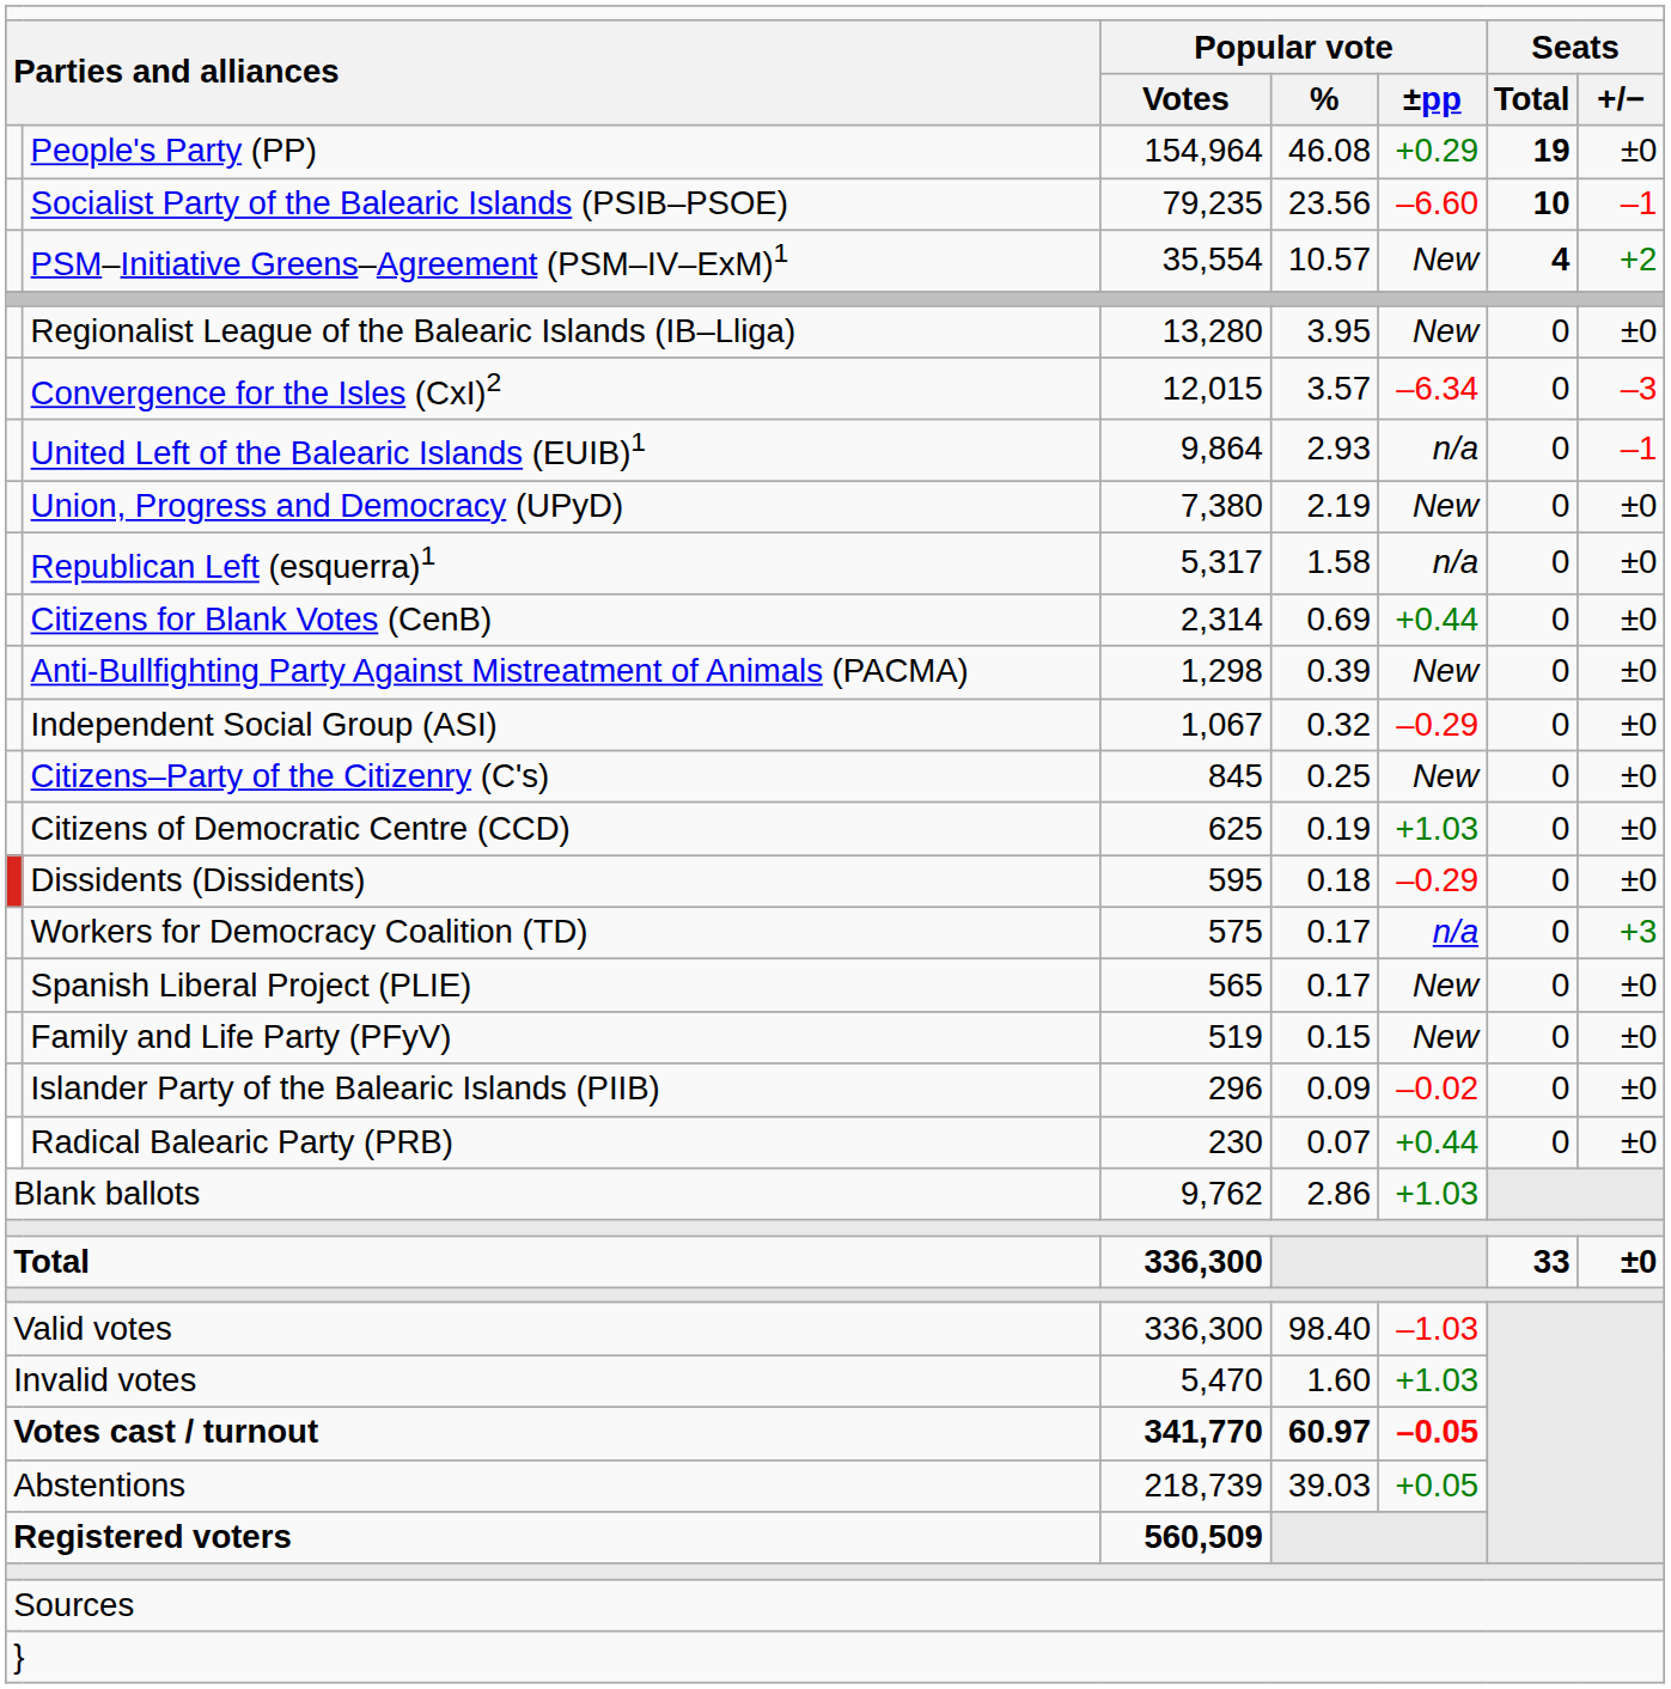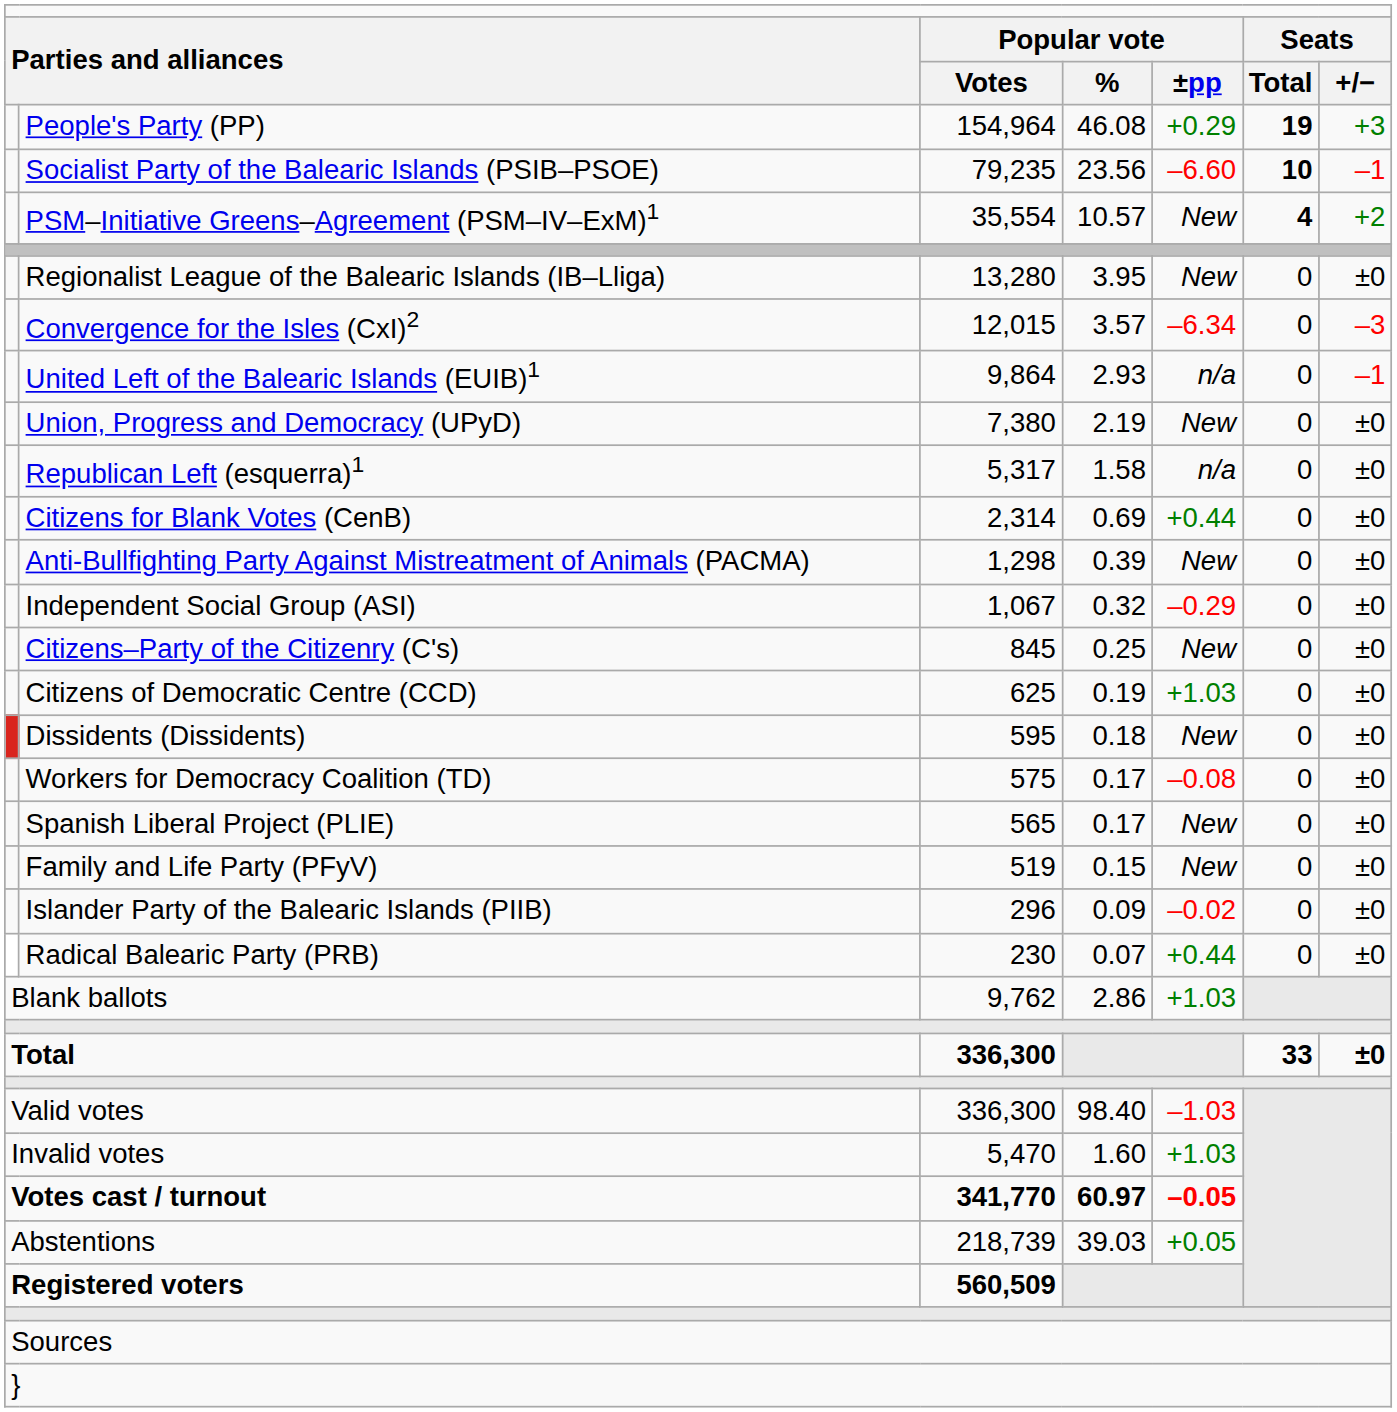People's Party (PP) | column 7: ±0 -> +3
Dissidents (Dissidents) | column 5: –0.29 -> New
Workers for Democracy Coalition (TD) | column 5: n/a -> –0.08
Workers for Democracy Coalition (TD) | column 7: +3 -> ±0
